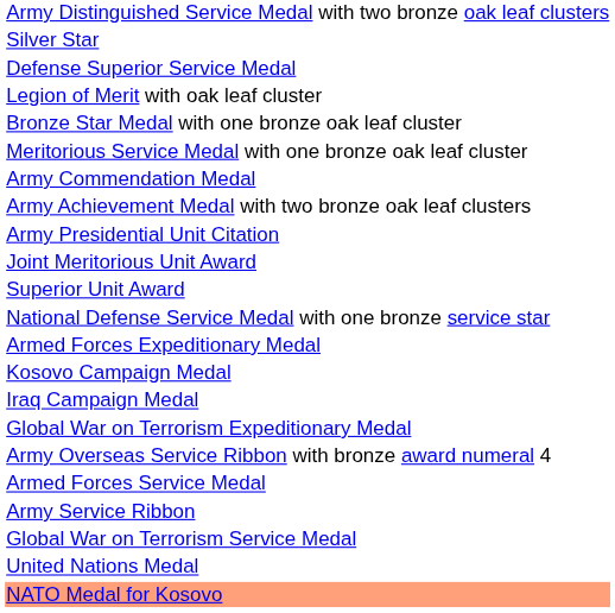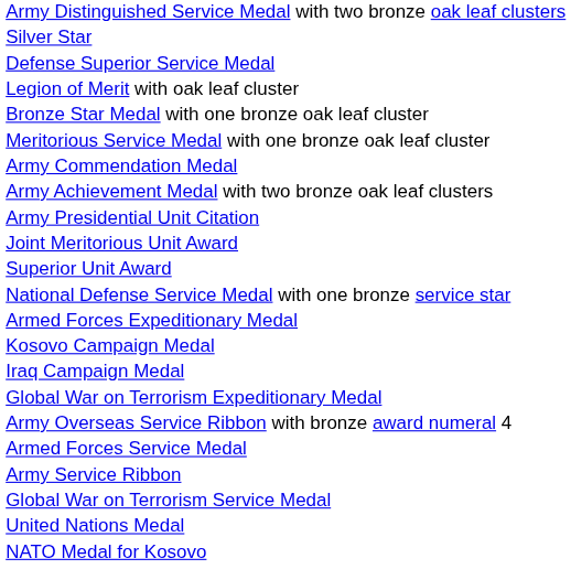row 22 | column 1: lightsalmon background -> no background
